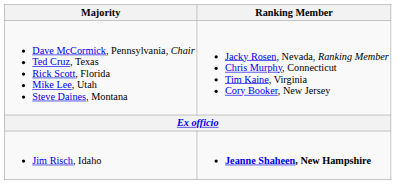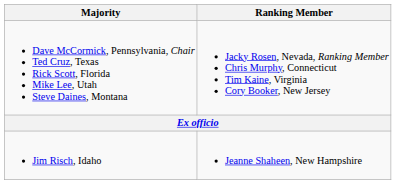Jim Risch, Idaho | Ranking Member: bold -> normal
